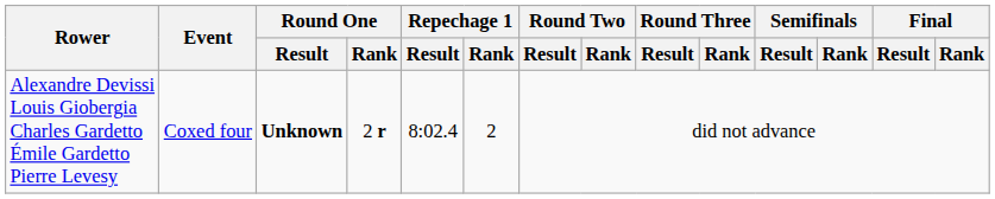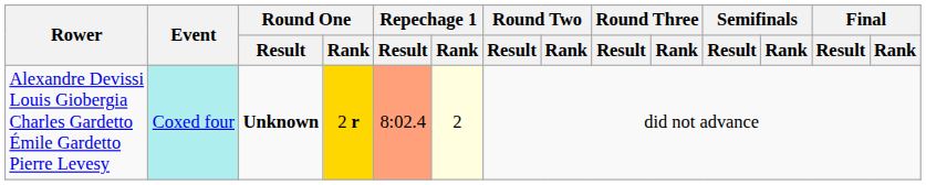row 3 | Event: no background -> paleturquoise background
row 3 | Round One / Rank: no background -> gold background
row 3 | Repechage 1 / Result: no background -> lightsalmon background
row 3 | Repechage 1 / Rank: no background -> lightyellow background
